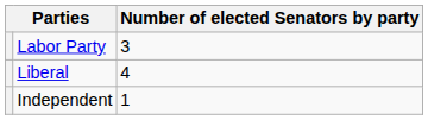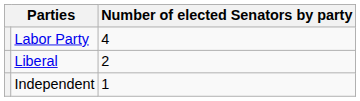Labor Party | Number of elected Senators by party: 3 -> 4
Liberal | Number of elected Senators by party: 4 -> 2
